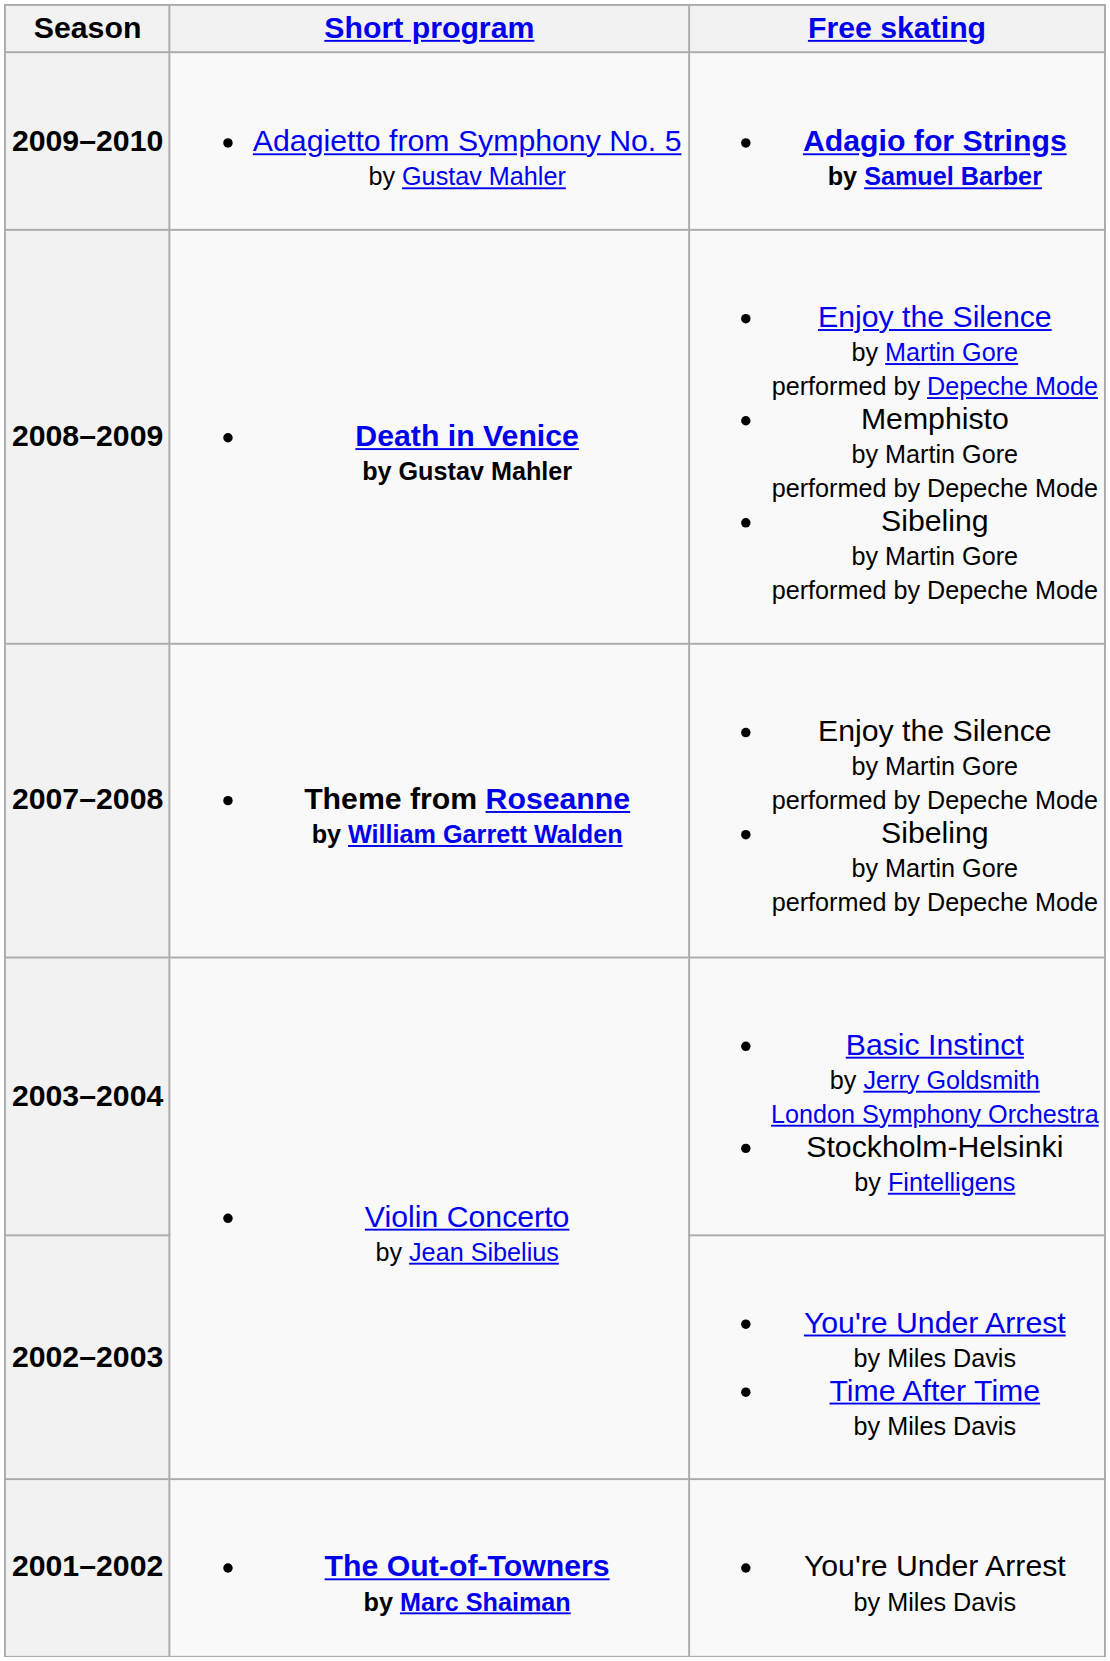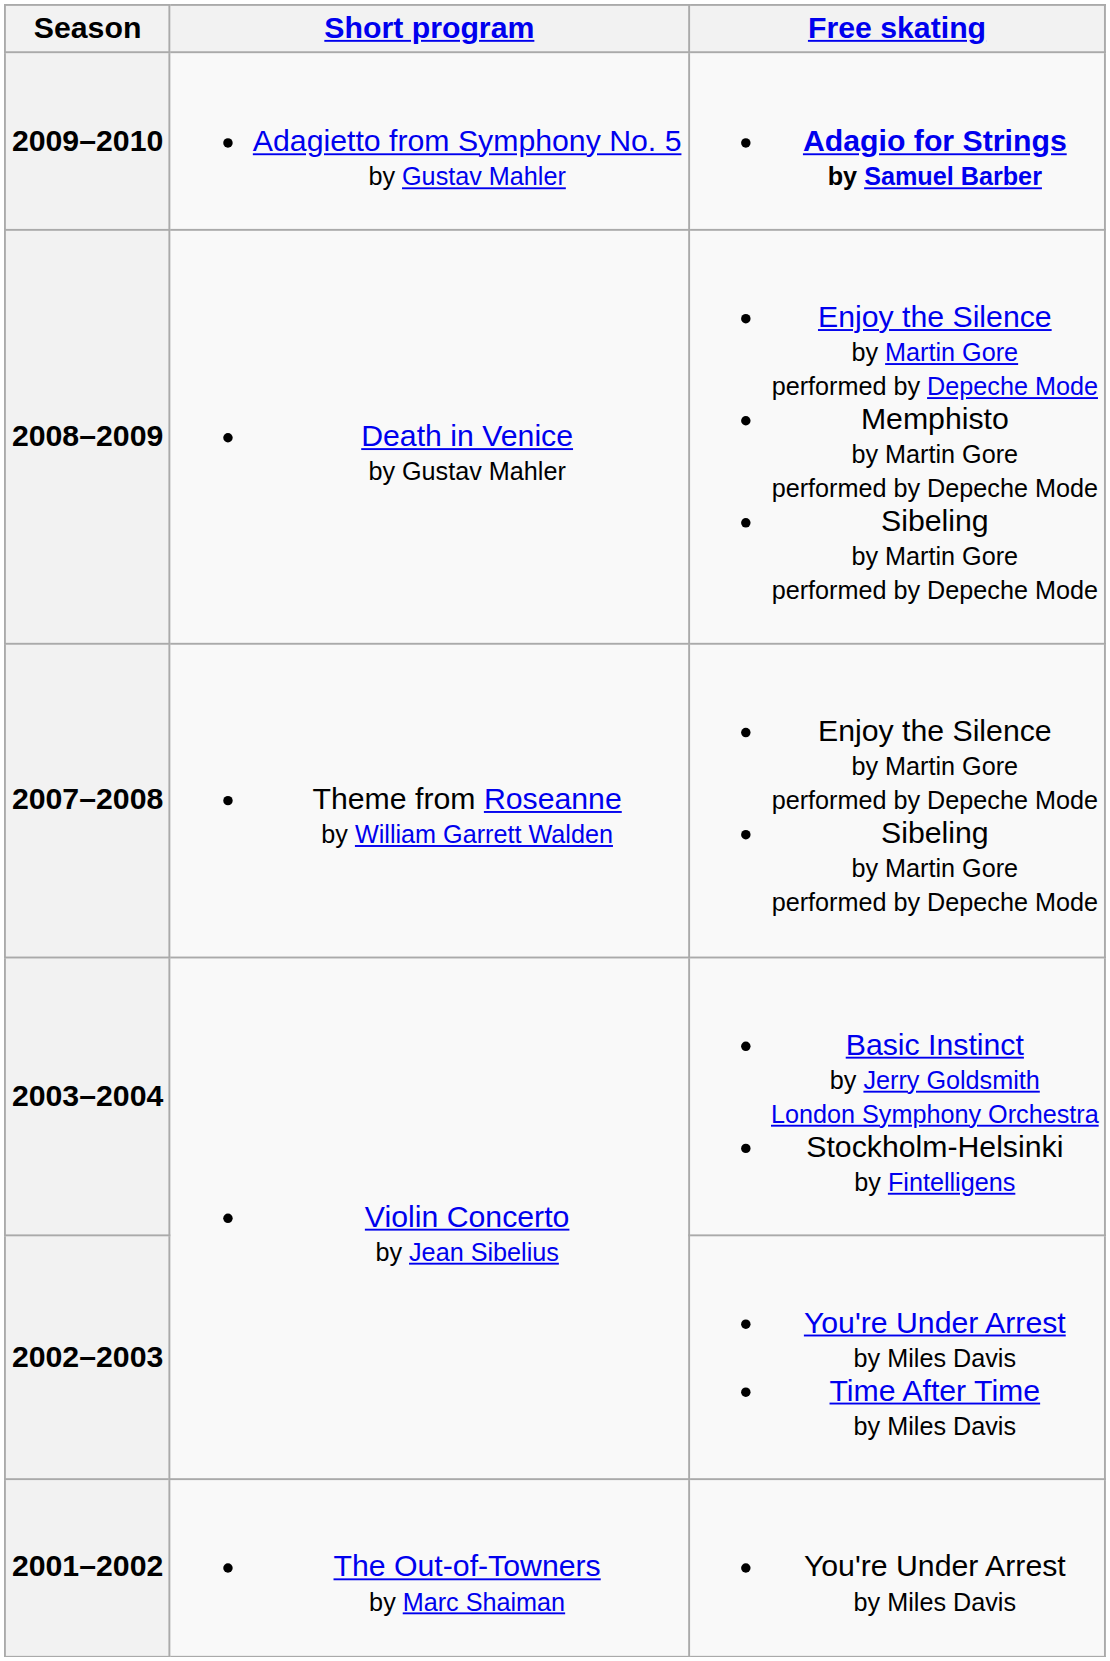2008–2009 | Short program: bold -> normal
2007–2008 | Short program: bold -> normal
2001–2002 | Short program: bold -> normal
